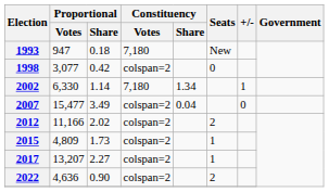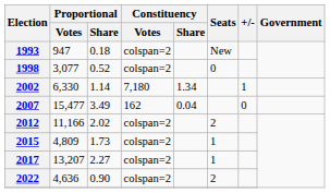1993 | Constituency / Votes: 7,180 -> colspan=2
1998 | Proportional / Share: 0.42 -> 0.52
2007 | Constituency / Votes: colspan=2 -> 162
